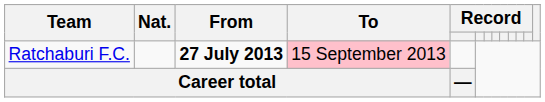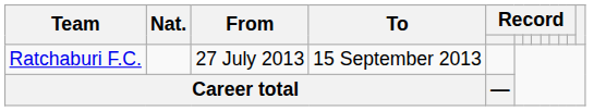Ratchaburi F.C. | From: bold -> normal
Ratchaburi F.C. | To: pink background -> no background
